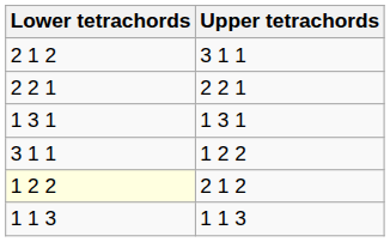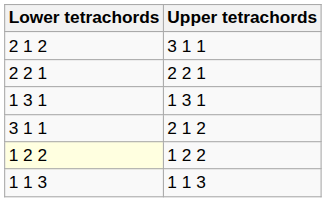row 5 | Upper tetrachords: 1 2 2 -> 2 1 2
row 6 | Upper tetrachords: 2 1 2 -> 1 2 2
